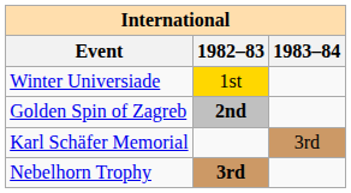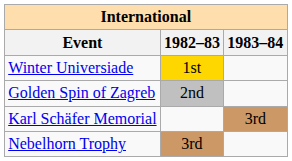Golden Spin of Zagreb | 1982–83: bold -> normal
Nebelhorn Trophy | 1982–83: bold -> normal
